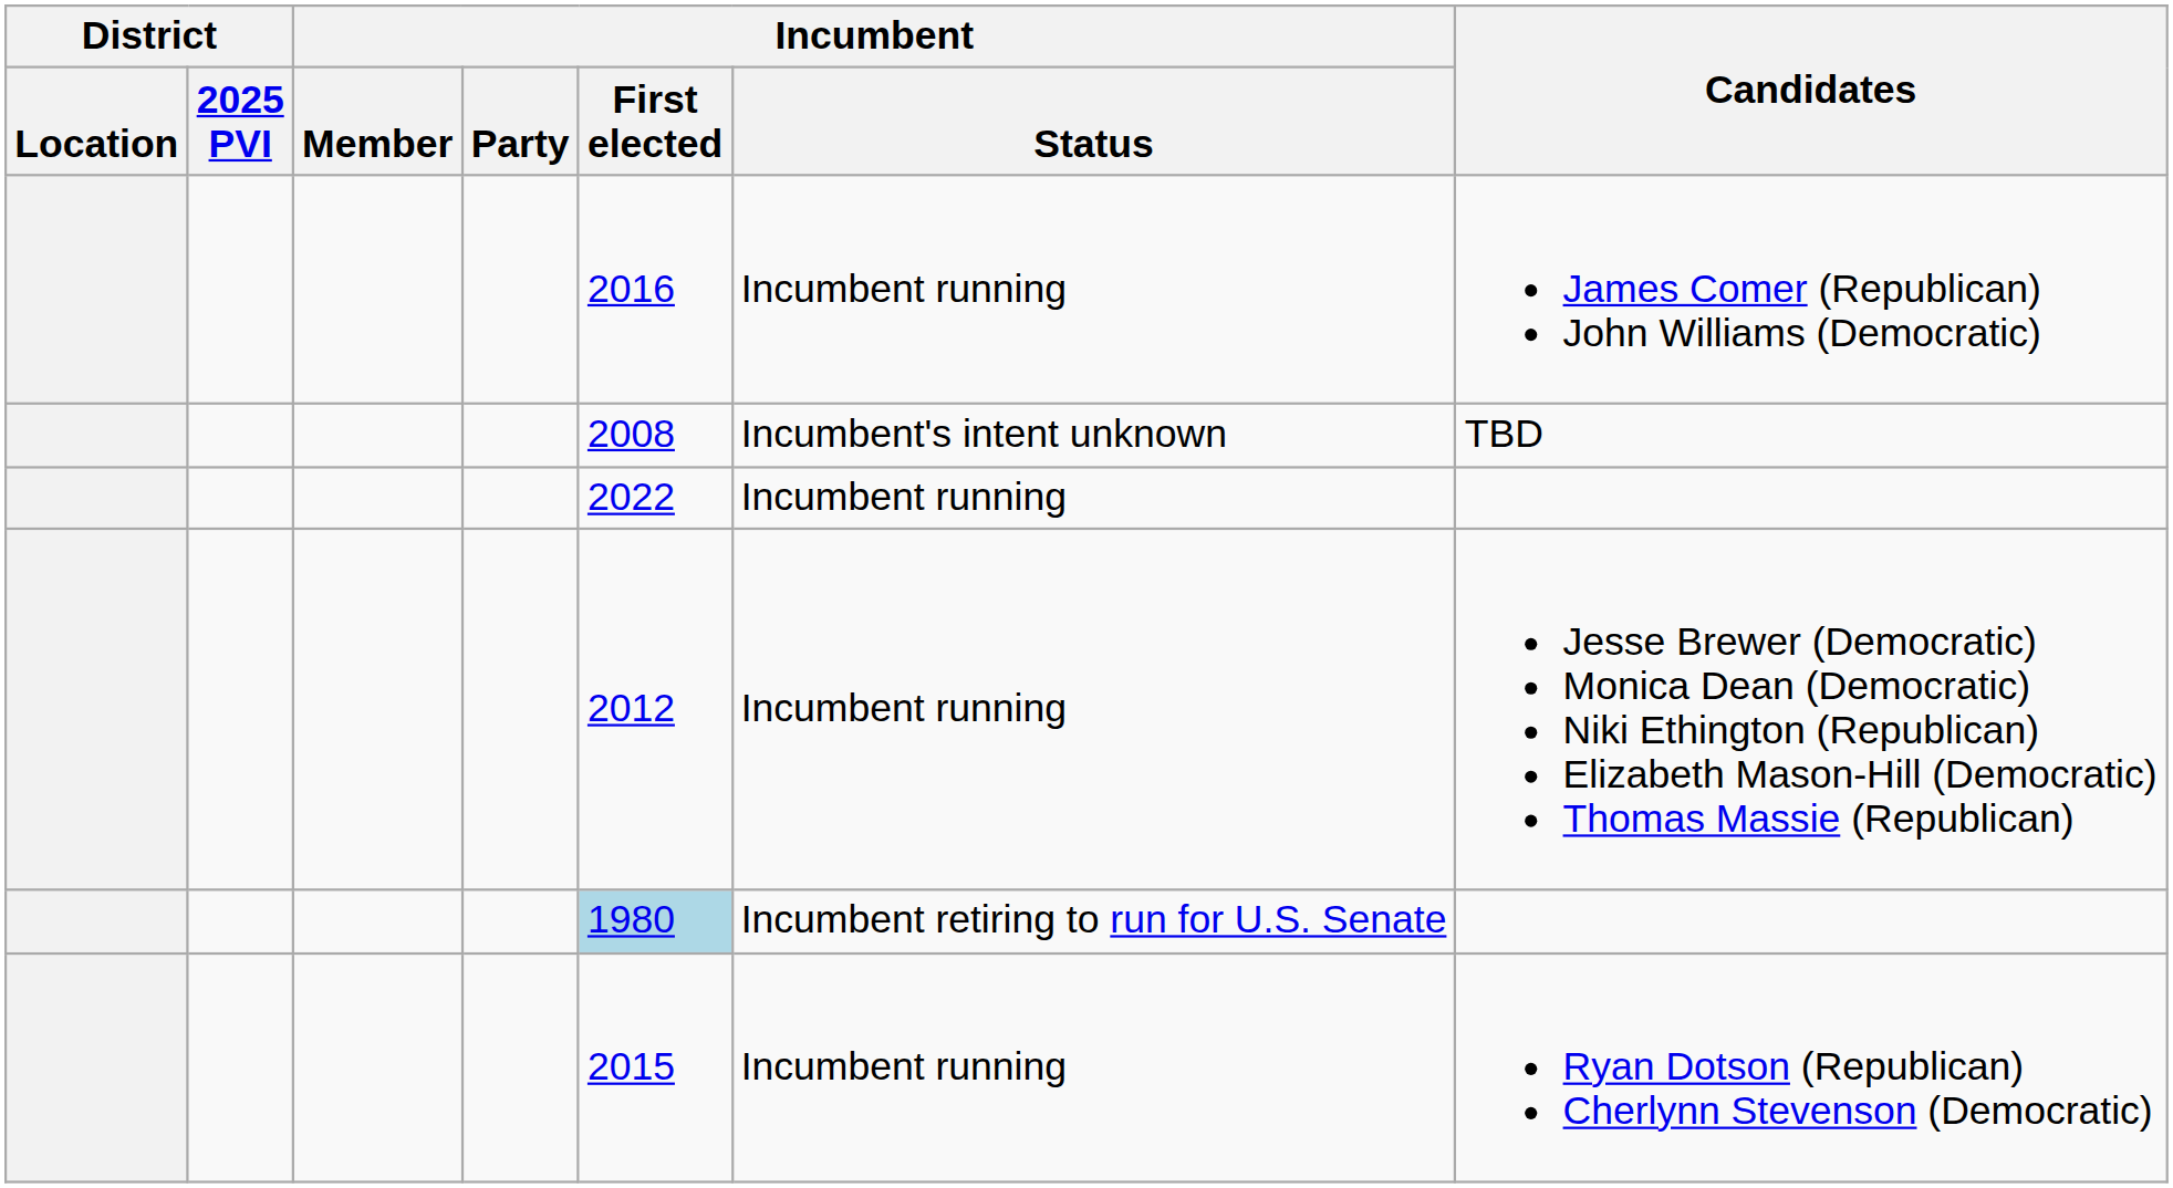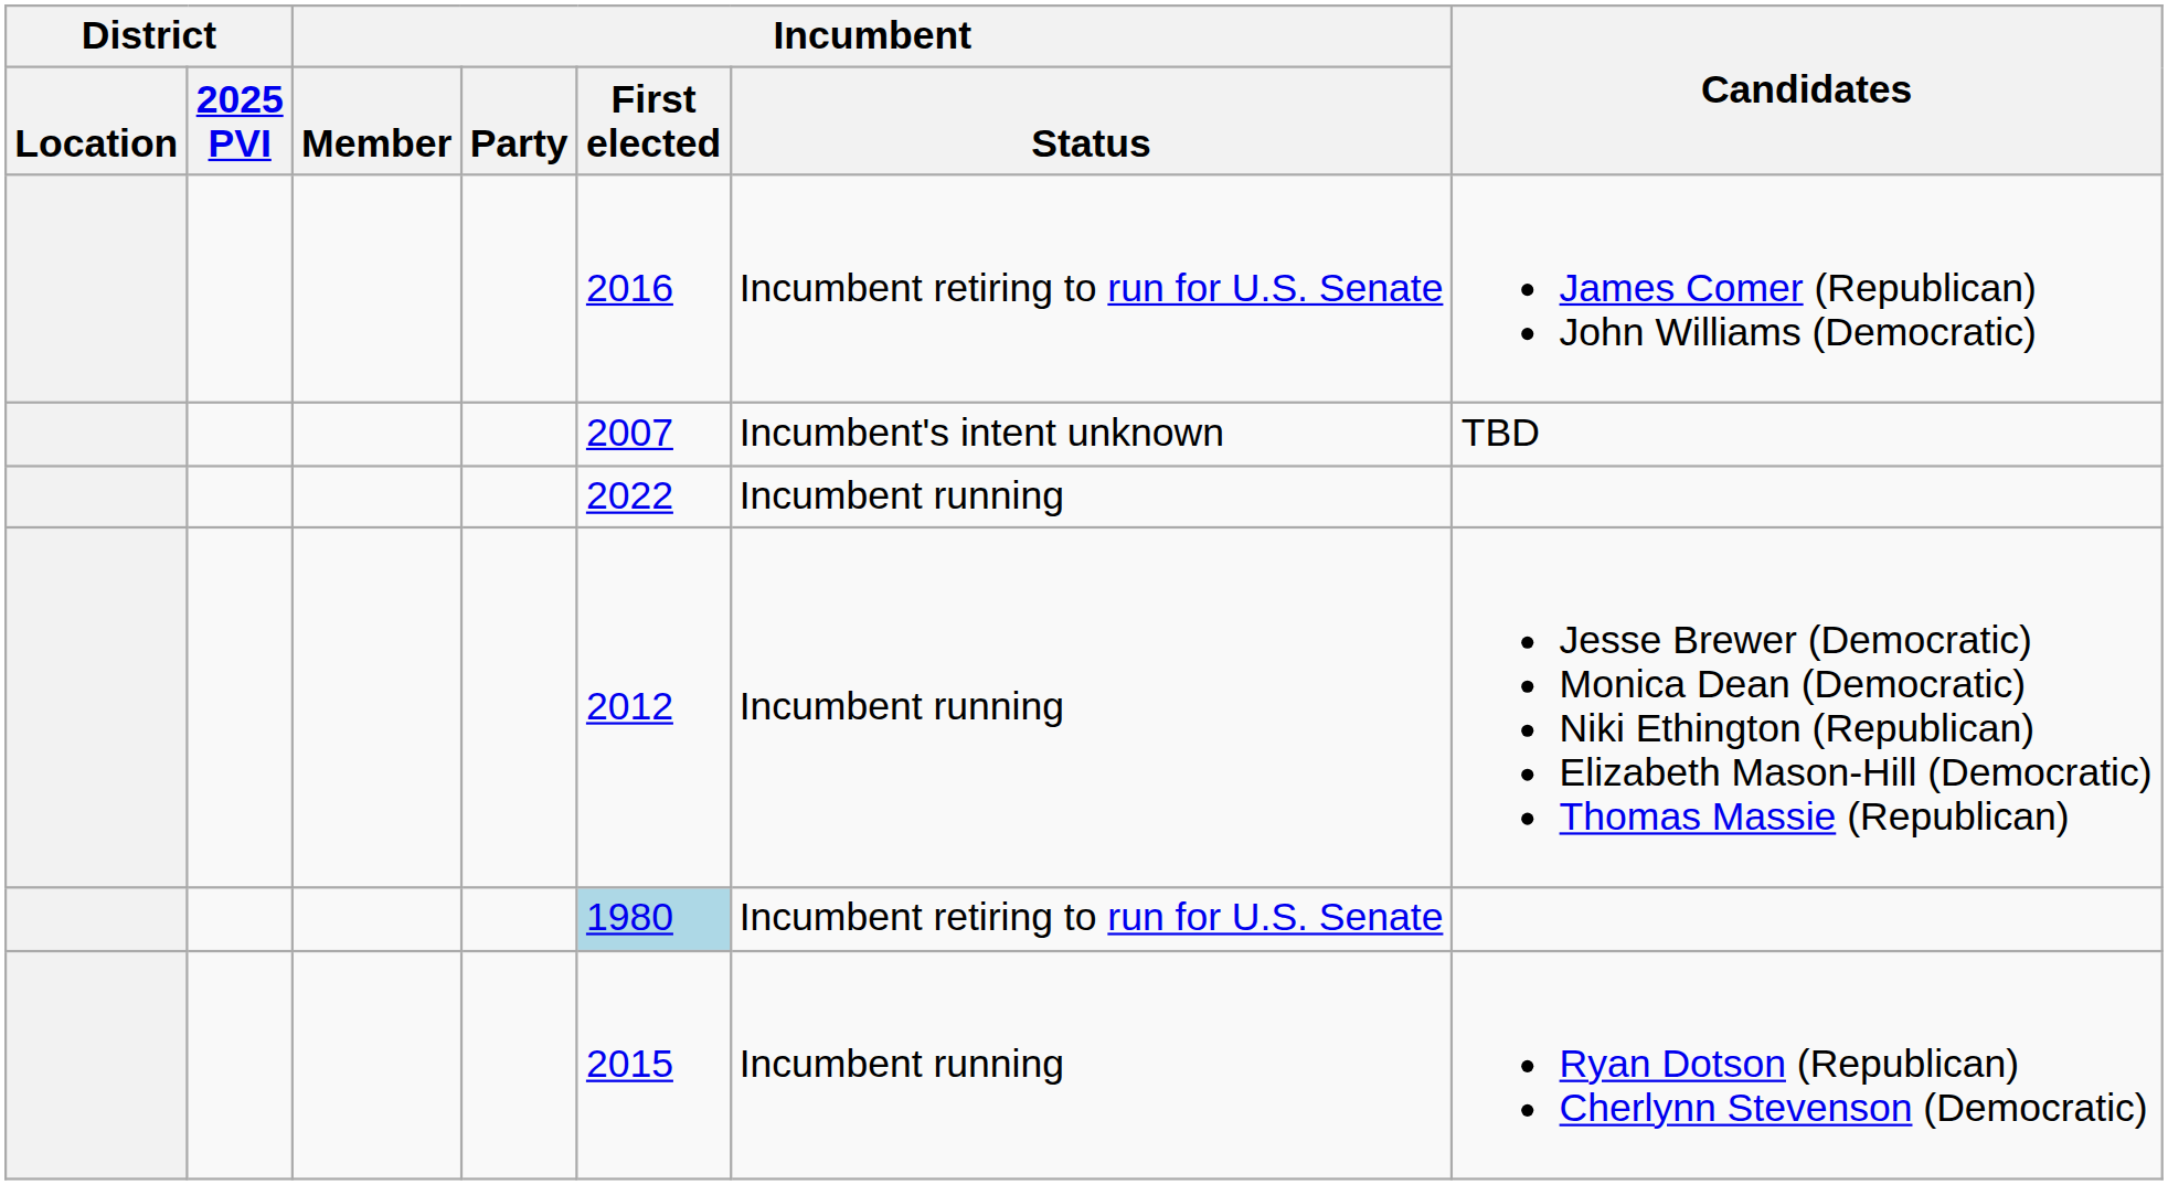row 3 | Incumbent / Status: Incumbent running -> Incumbent retiring to run for U.S. Senate
row 4 | Incumbent / First elected: 2008 -> 2007
